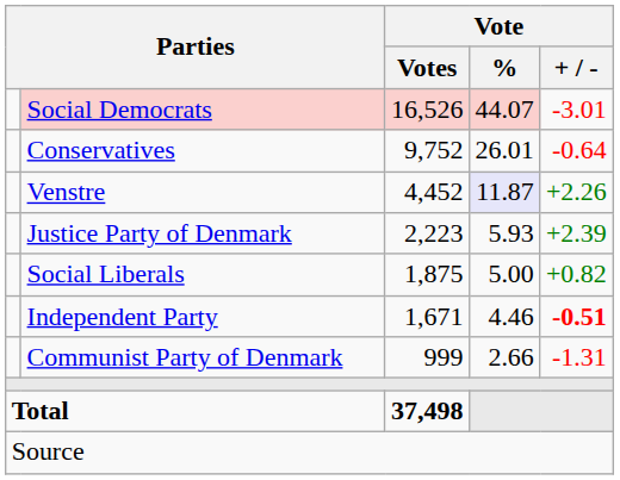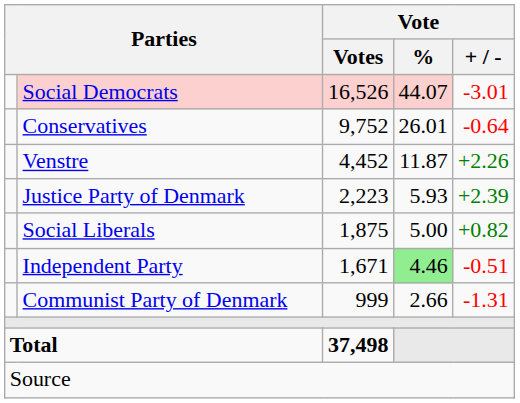Venstre | Vote / %: lavender background -> no background
Independent Party | Vote / %: no background -> lightgreen background
Independent Party | Vote / + / -: bold -> normal
